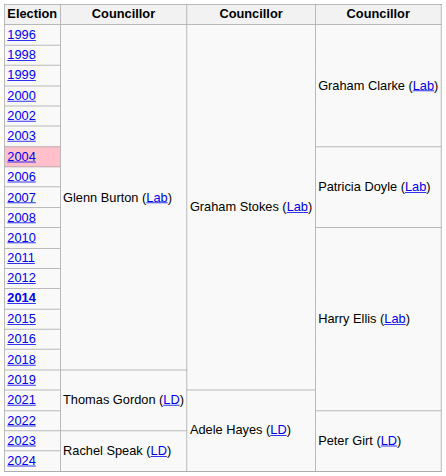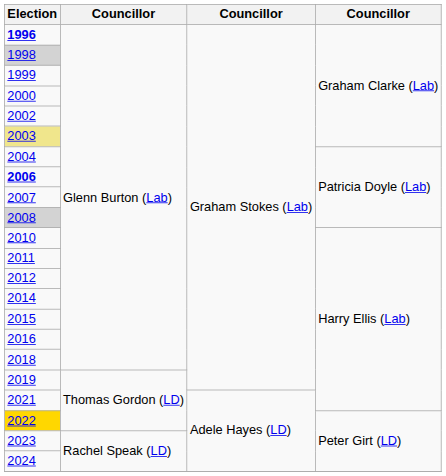1996 | Election: normal -> bold
1998 | Election: no background -> lightgrey background
2003 | Election: no background -> khaki background
2004 | Election: pink background -> no background
2006 | Election: normal -> bold
2008 | Election: no background -> lightgrey background
2014 | Election: bold -> normal
2022 | Election: no background -> gold background
